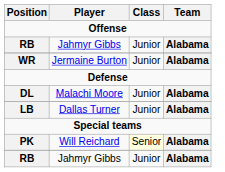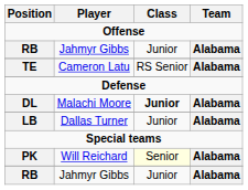+ row: TE | Cameron Latu | RS Senior | Alabama
- row: WR | Jermaine Burton | Junior | Alabama
DL | Class: normal -> bold
